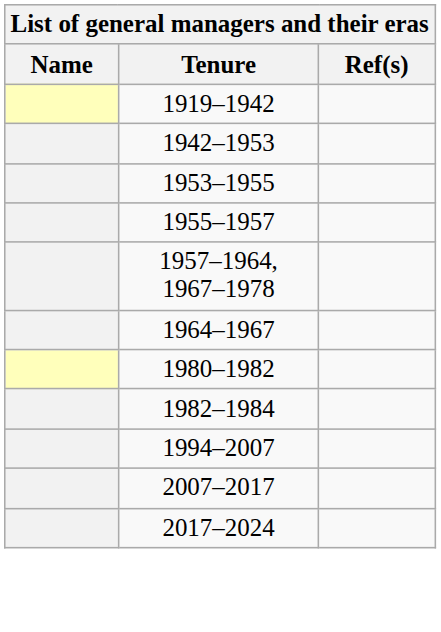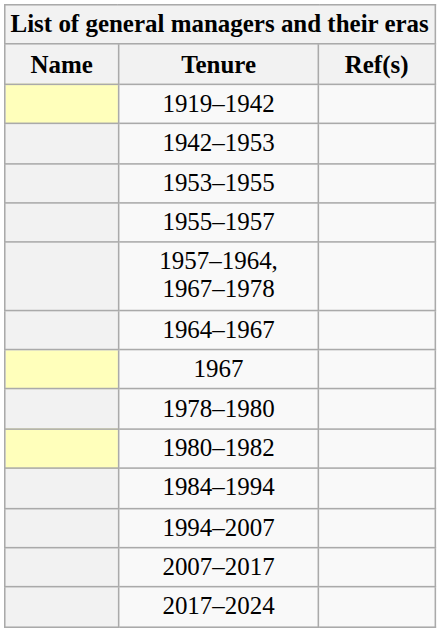+ row: 1967
+ row: 1978–1980
- row: 1982–1984
+ row: 1984–1994
